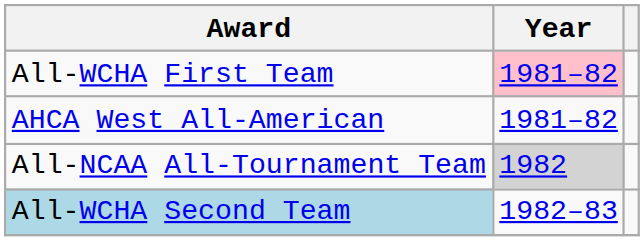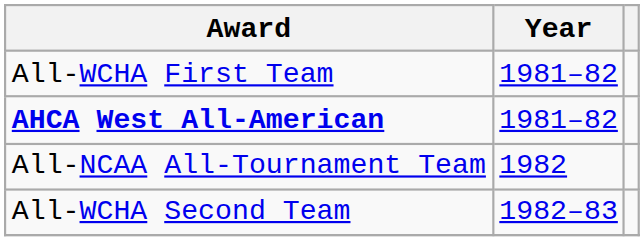row 2 | Year: pink background -> no background
row 3 | Award: normal -> bold
row 4 | Year: lightgrey background -> no background
row 5 | Award: lightblue background -> no background
